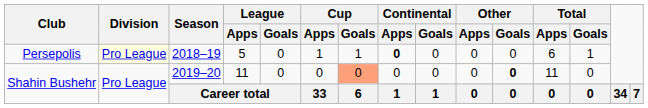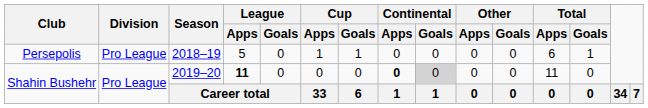Persepolis | Division: lightyellow background -> no background
Persepolis | Continental / Apps: bold -> normal
Shahin Bushehr / 2019–20 | League / Apps: normal -> bold
Shahin Bushehr / 2019–20 | Cup / Goals: lightsalmon background -> no background
Shahin Bushehr / 2019–20 | Continental / Apps: normal -> bold
Shahin Bushehr / 2019–20 | Continental / Goals: no background -> lightgrey background
Shahin Bushehr / 2019–20 | Other / Goals: bold -> normal
